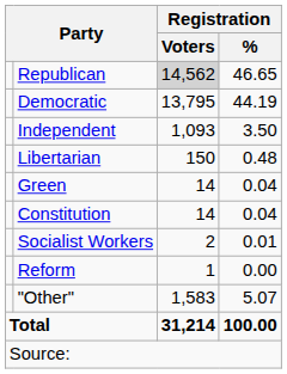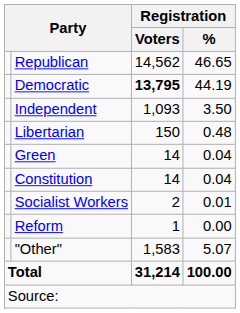Republican | Registration / Voters: lightgrey background -> no background
Democratic | Registration / Voters: normal -> bold
